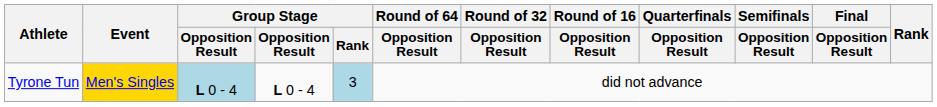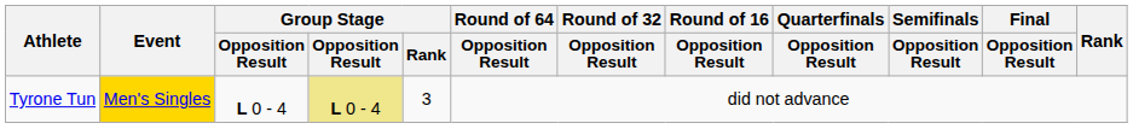Tyrone Tun | column 3: lightblue background -> no background
Tyrone Tun | column 4: no background -> khaki background
Tyrone Tun | Group Stage / Rank: lightblue background -> no background
